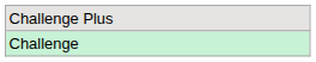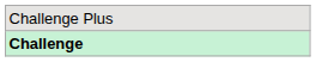row 2 | column 1: normal -> bold
